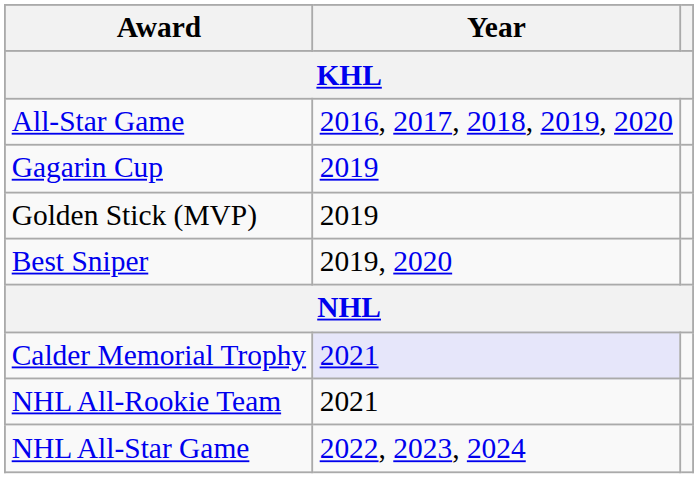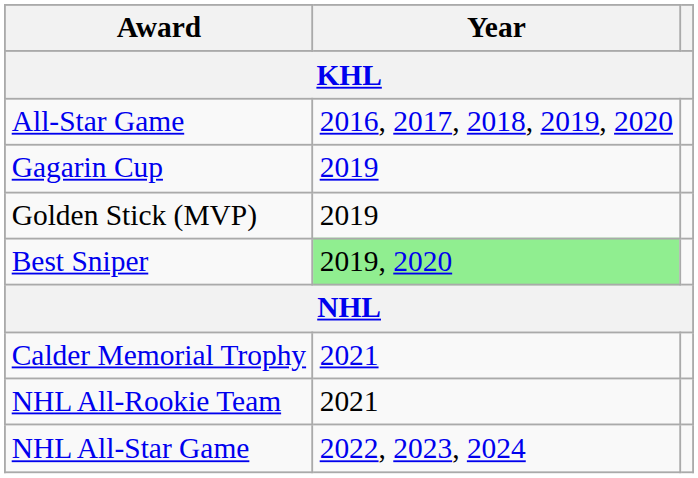Best Sniper | Year: no background -> lightgreen background
Calder Memorial Trophy | Year: lavender background -> no background
